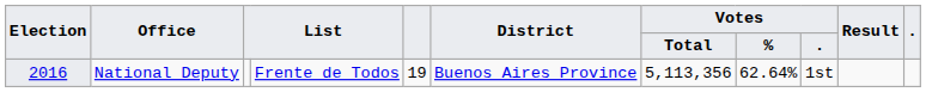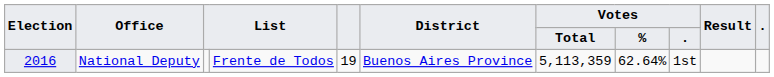National Deputy | Votes / Total: 5,113,356 -> 5,113,359
